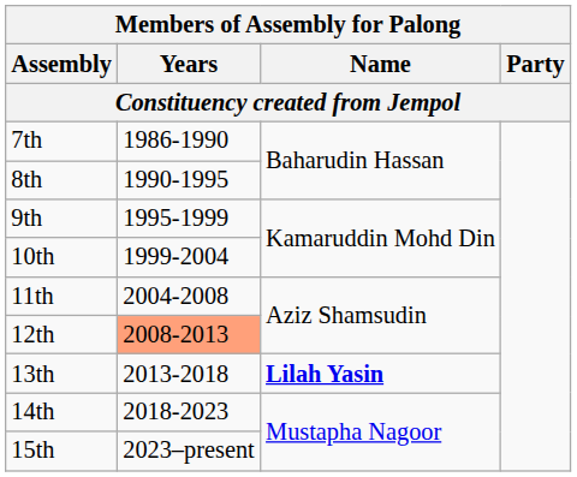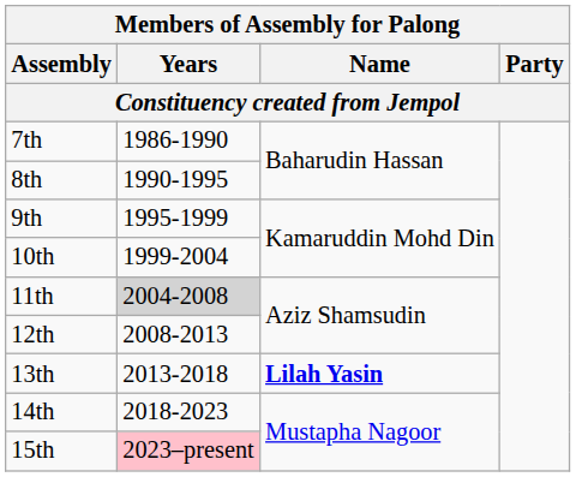11th | Years: no background -> lightgrey background
12th | Years: lightsalmon background -> no background
15th | Years: no background -> pink background
